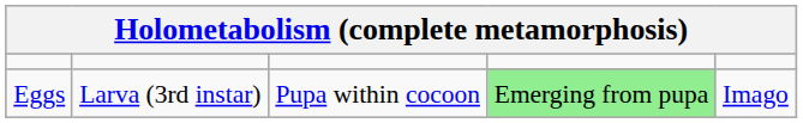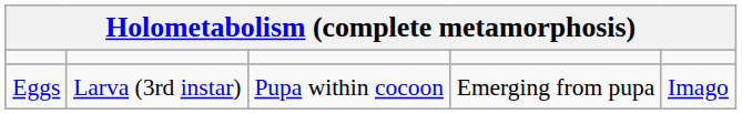Eggs | column 4: lightgreen background -> no background
